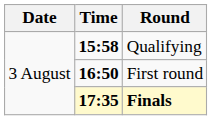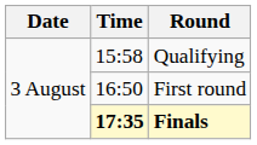Qualifying | Time: bold -> normal
First round | Time: bold -> normal
